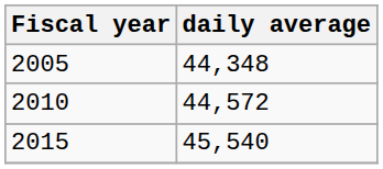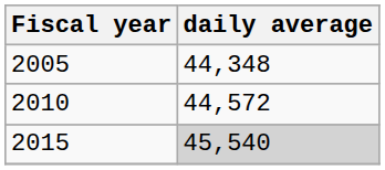2015 | daily average: no background -> lightgrey background
